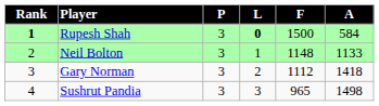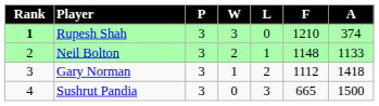+ column: W | 3 | 2 | 1 | 0
Rupesh Shah | L: bold -> normal
Rupesh Shah | F: 1500 -> 1210
Rupesh Shah | A: 584 -> 374
Sushrut Pandia | F: 965 -> 665
Sushrut Pandia | A: 1498 -> 1500
